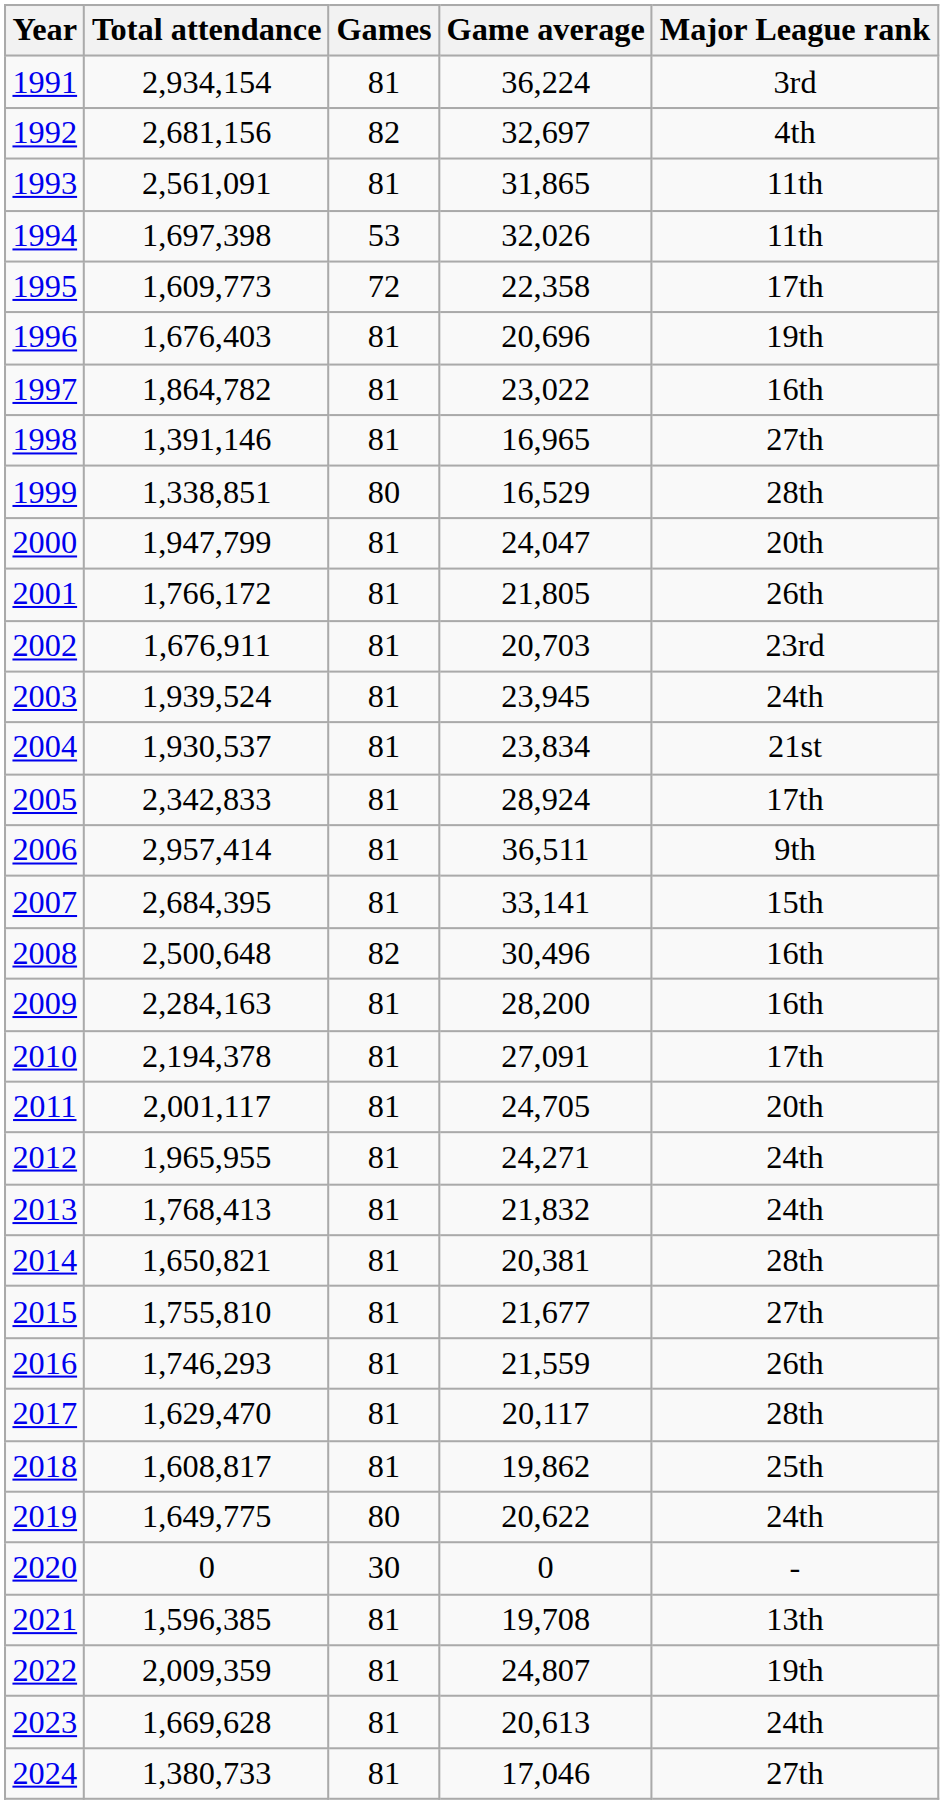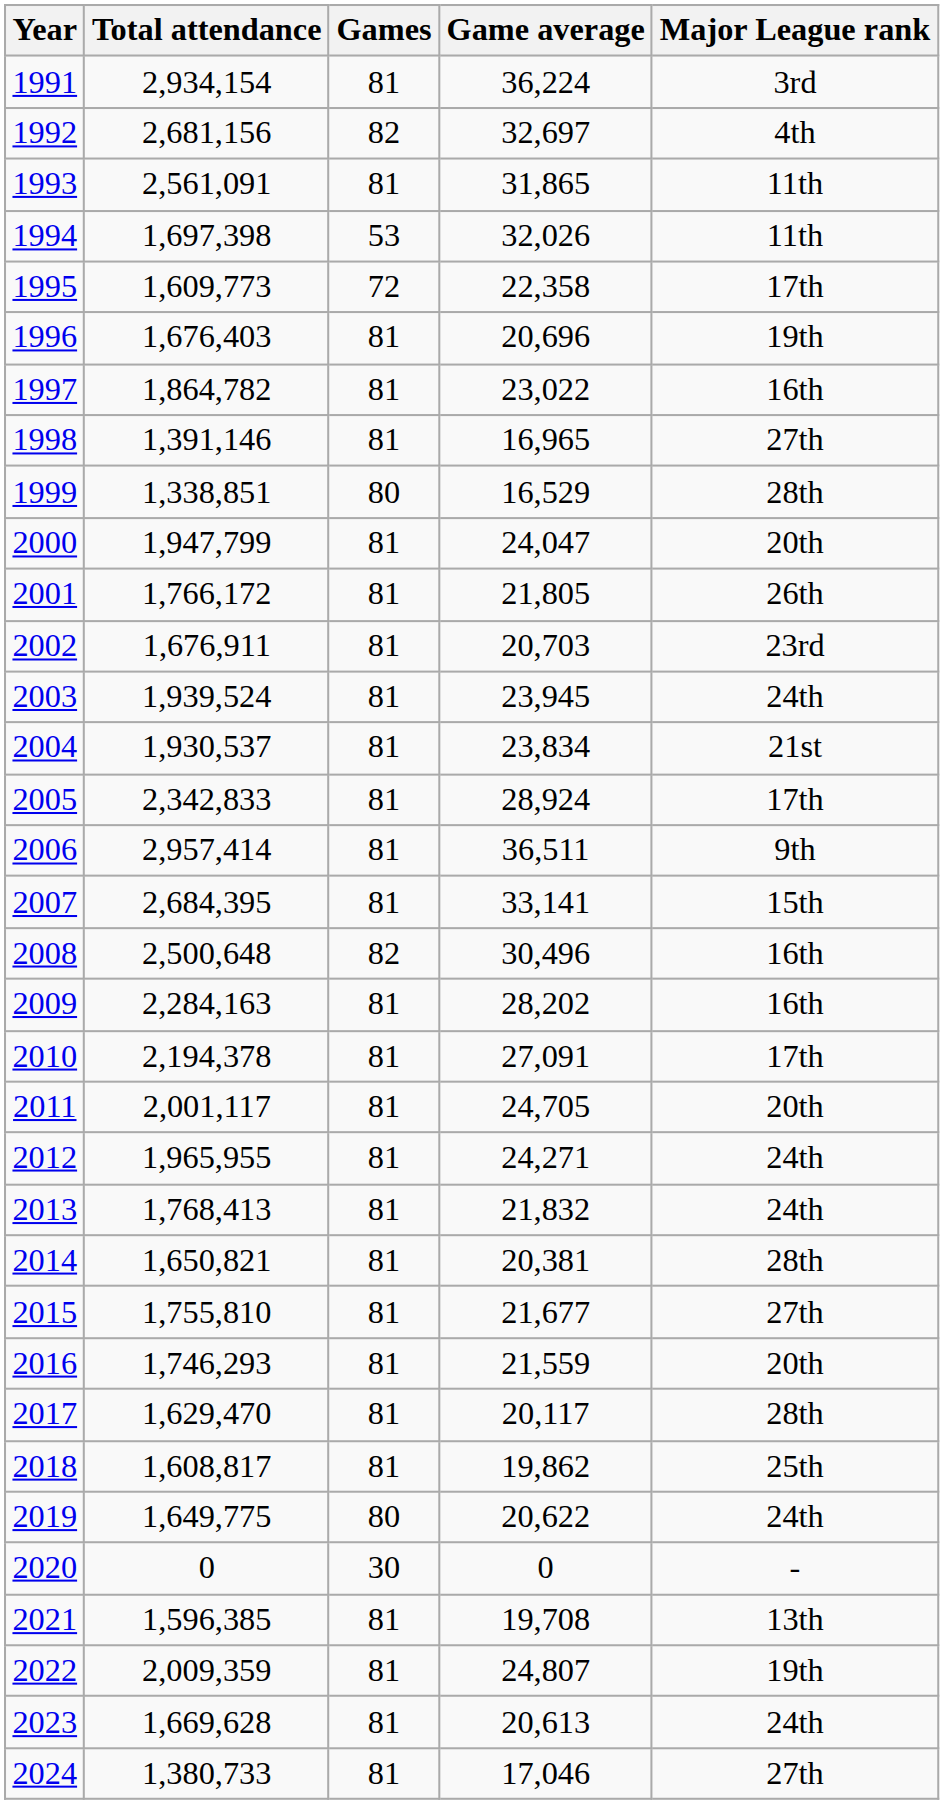2009 | Game average: 28,200 -> 28,202
2016 | Major League rank: 26th -> 20th
